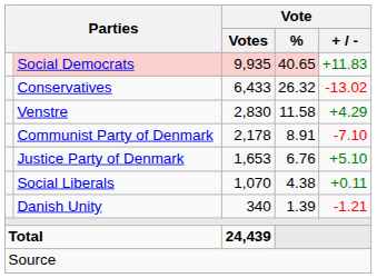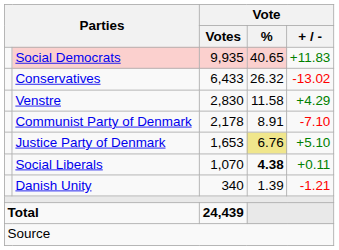Justice Party of Denmark | Vote / %: no background -> khaki background
Social Liberals | Vote / %: normal -> bold
